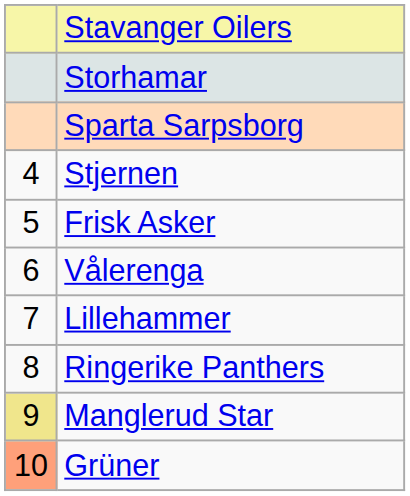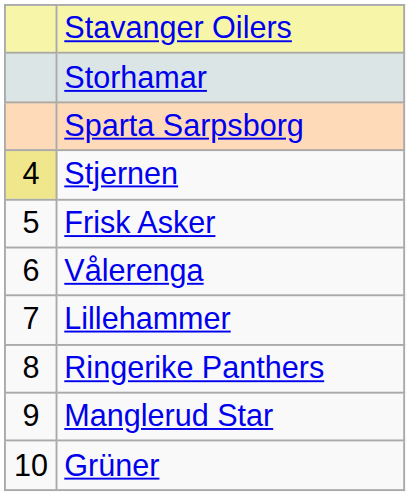Stjernen | column 1: no background -> khaki background
Manglerud Star | column 1: khaki background -> no background
Grüner | column 1: lightsalmon background -> no background
